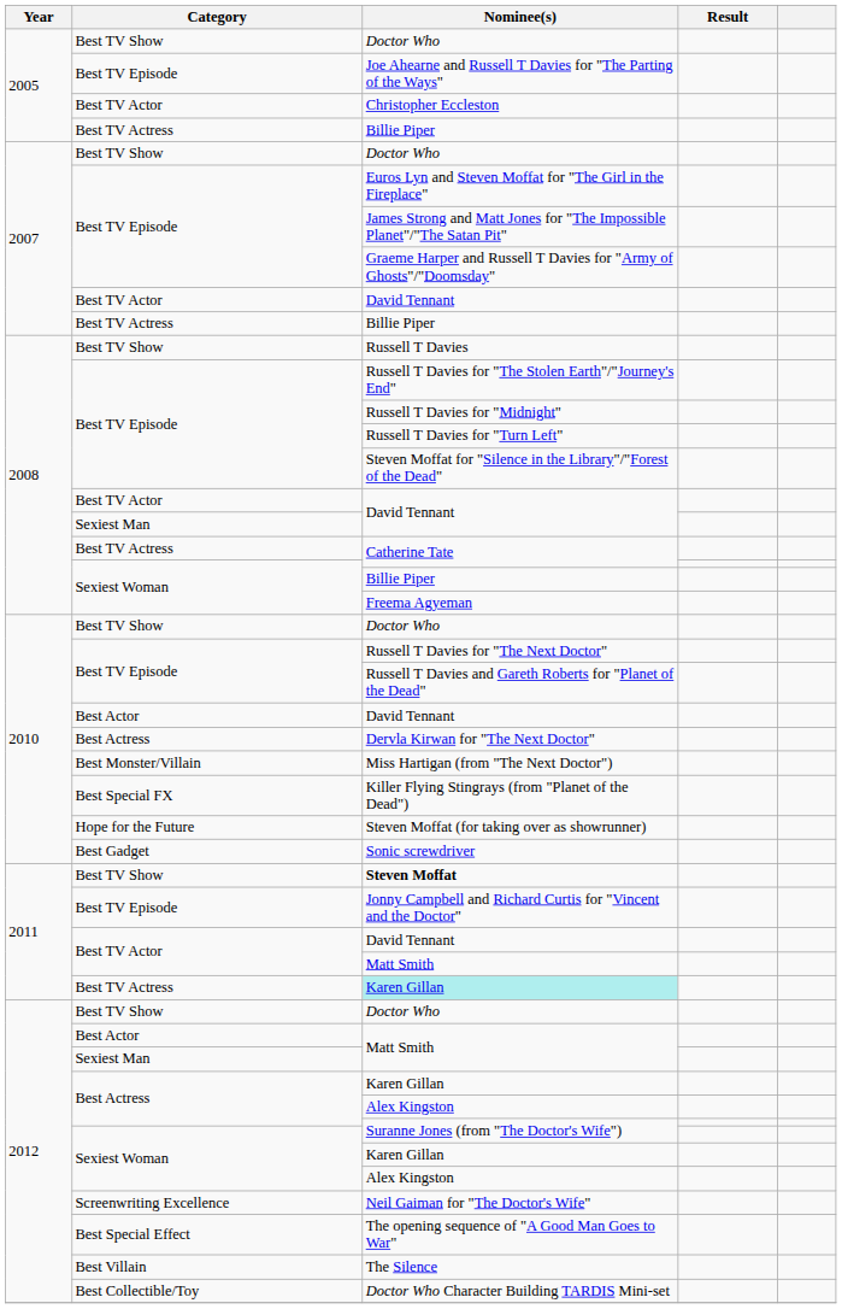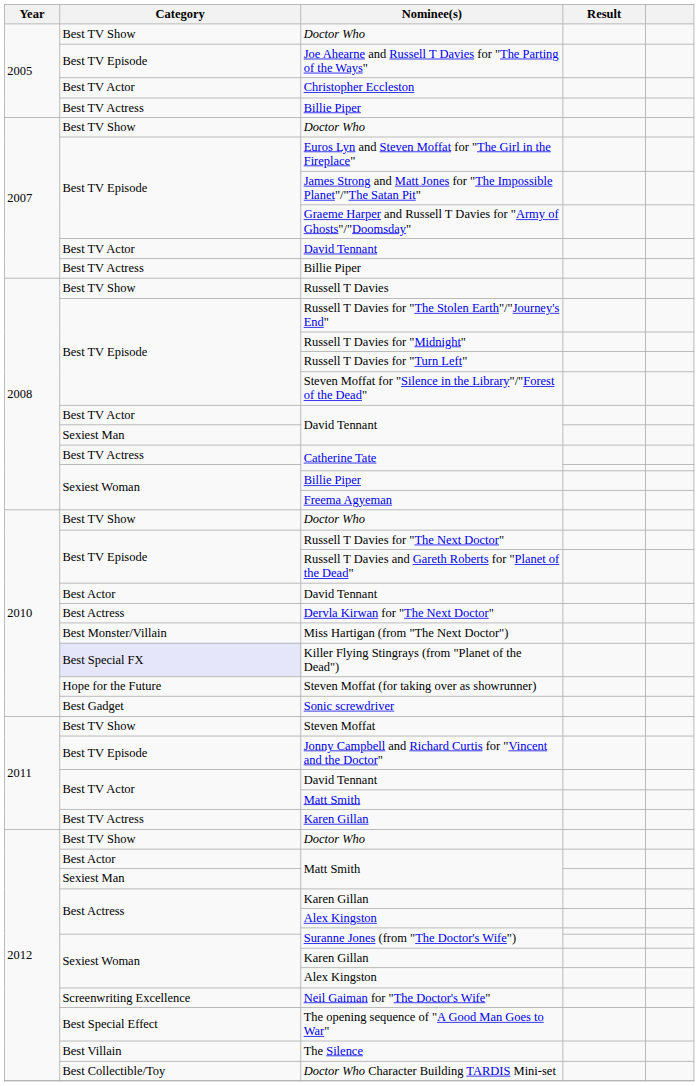Killer Flying Stingrays (from "Planet of the Dead") | Category: no background -> lavender background
Steven Moffat | Nominee(s): bold -> normal
Best TV Actress / Karen Gillan | Nominee(s): paleturquoise background -> no background
